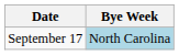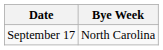September 17 | column 2: lightblue background -> no background
